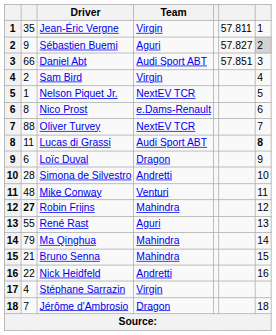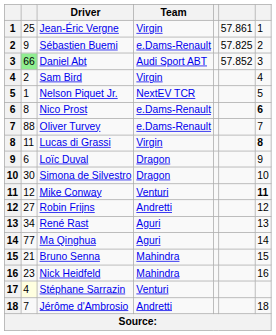Jean-Éric Vergne | column 2: 35 -> 25
Jean-Éric Vergne | column 6: 57.811 -> 57.861
Sébastien Buemi | Team: Aguri -> e.Dams-Renault
Sébastien Buemi | column 6: 57.827 -> 57.825
Sébastien Buemi | column 7: lightgrey background -> no background
Daniel Abt | column 2: no background -> lightgreen background
Daniel Abt | column 6: 57.851 -> 57.852
Nico Prost | column 7: normal -> bold
Oliver Turvey | Team: NextEV TCR -> e.Dams-Renault
Lucas di Grassi | Team: Audi Sport ABT -> Virgin
Simona de Silvestro | column 2: 28 -> 30
Simona de Silvestro | Team: Andretti -> Dragon
Mike Conway | column 2: 48 -> 12
Mike Conway | column 7: normal -> bold
Robin Frijns | column 2: bold -> normal
Robin Frijns | Team: Mahindra -> Andretti
René Rast | column 2: 55 -> 34
Ma Qinghua | column 2: 79 -> 77
Ma Qinghua | Team: Mahindra -> Aguri
Nick Heidfeld | column 2: 22 -> 23
Nick Heidfeld | Team: Andretti -> Mahindra
Stéphane Sarrazin | column 2: no background -> lightyellow background
Stéphane Sarrazin | Team: Virgin -> Venturi
Jérôme d'Ambrosio | Team: Dragon -> Andretti
